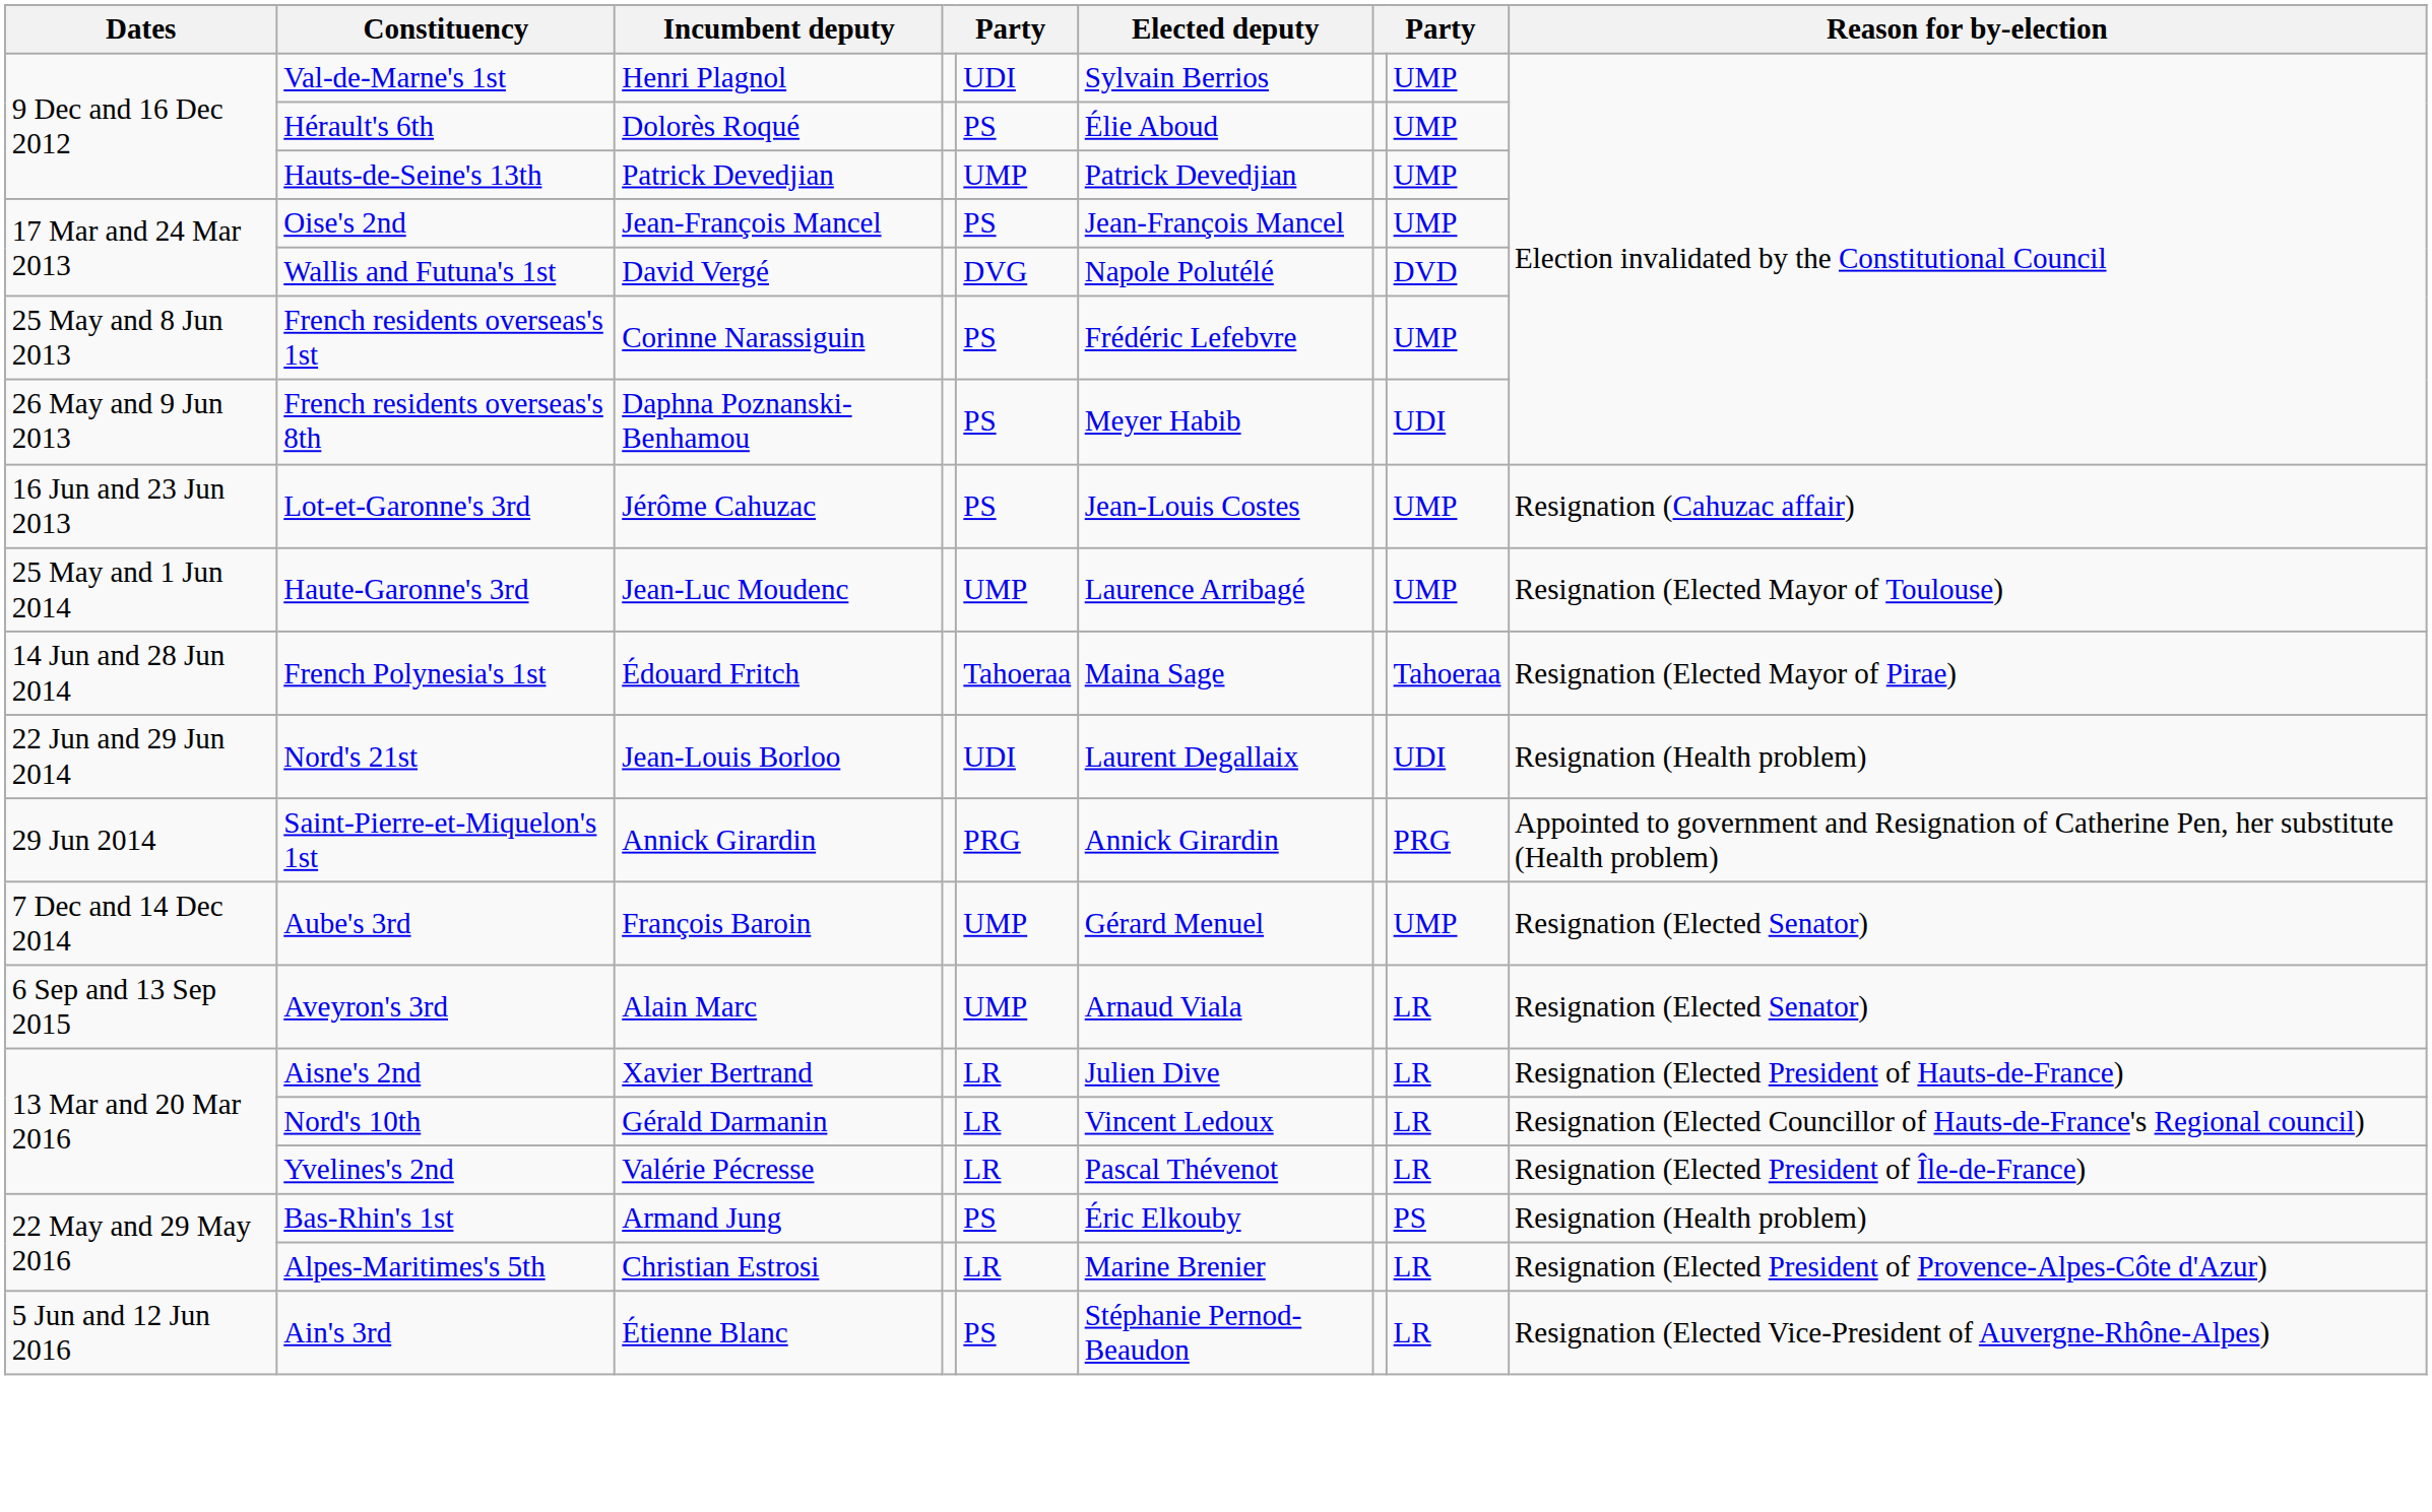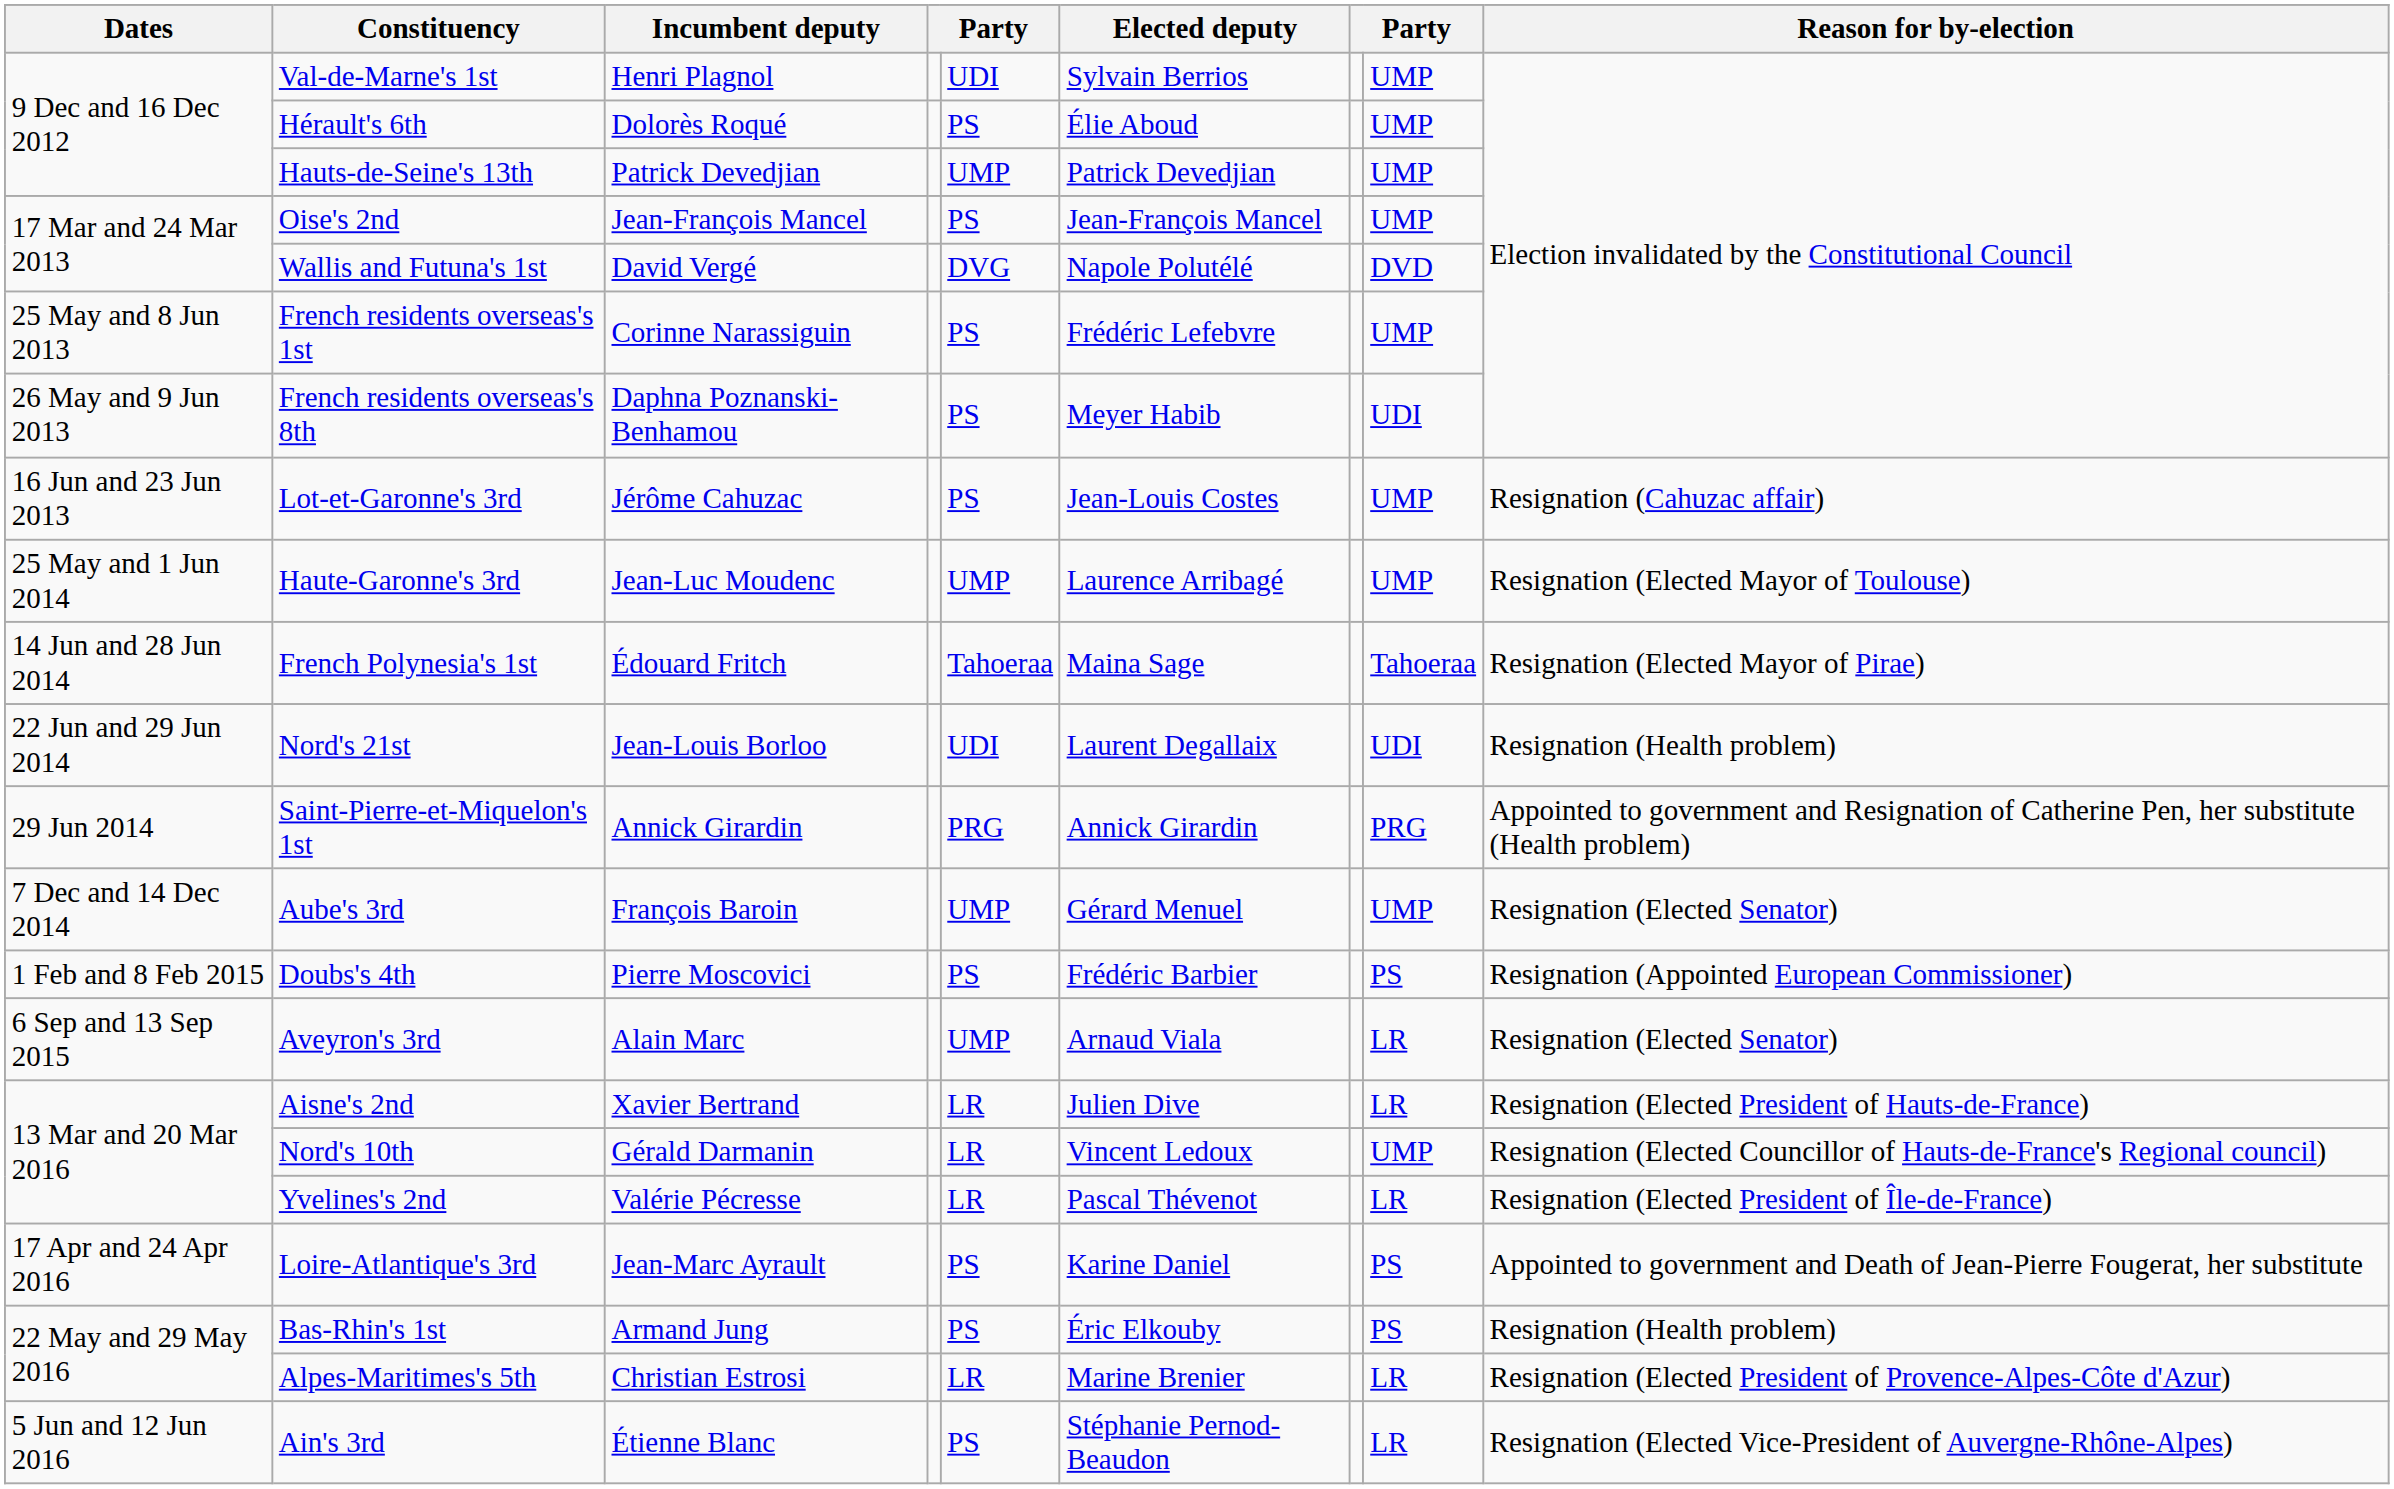+ row: 1 Feb and 8 Feb 2015 | Doubs's 4th | Pierre Moscovici | PS | Frédéric Barbier | PS | Resignation (Appointed European Commissioner)
Nord's 10th | column 8: LR -> UMP
+ row: 17 Apr and 24 Apr 2016 | Loire-Atlantique's 3rd | Jean-Marc Ayrault | PS | Karine Daniel | PS | Appointed to government and Death of Jean-Pierre Fougerat, her substitute
